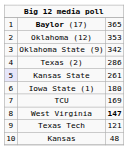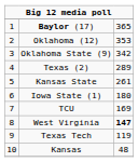Texas (2) | column 3: 286 -> 289
Kansas State | column 1: lavender background -> no background
Texas Tech | column 3: 121 -> 119
